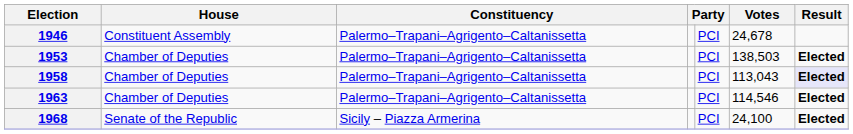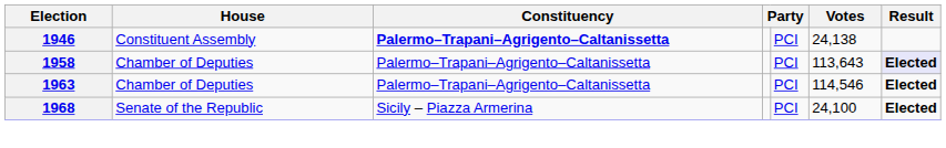1946 | Constituency: normal -> bold
1946 | Votes: 24,678 -> 24,138
- row: 1953 | Chamber of Deputies | Palermo–Trapani–Agrigento–Caltanissetta | PCI | 138,503 | Elected
1958 | Votes: 113,043 -> 113,643
